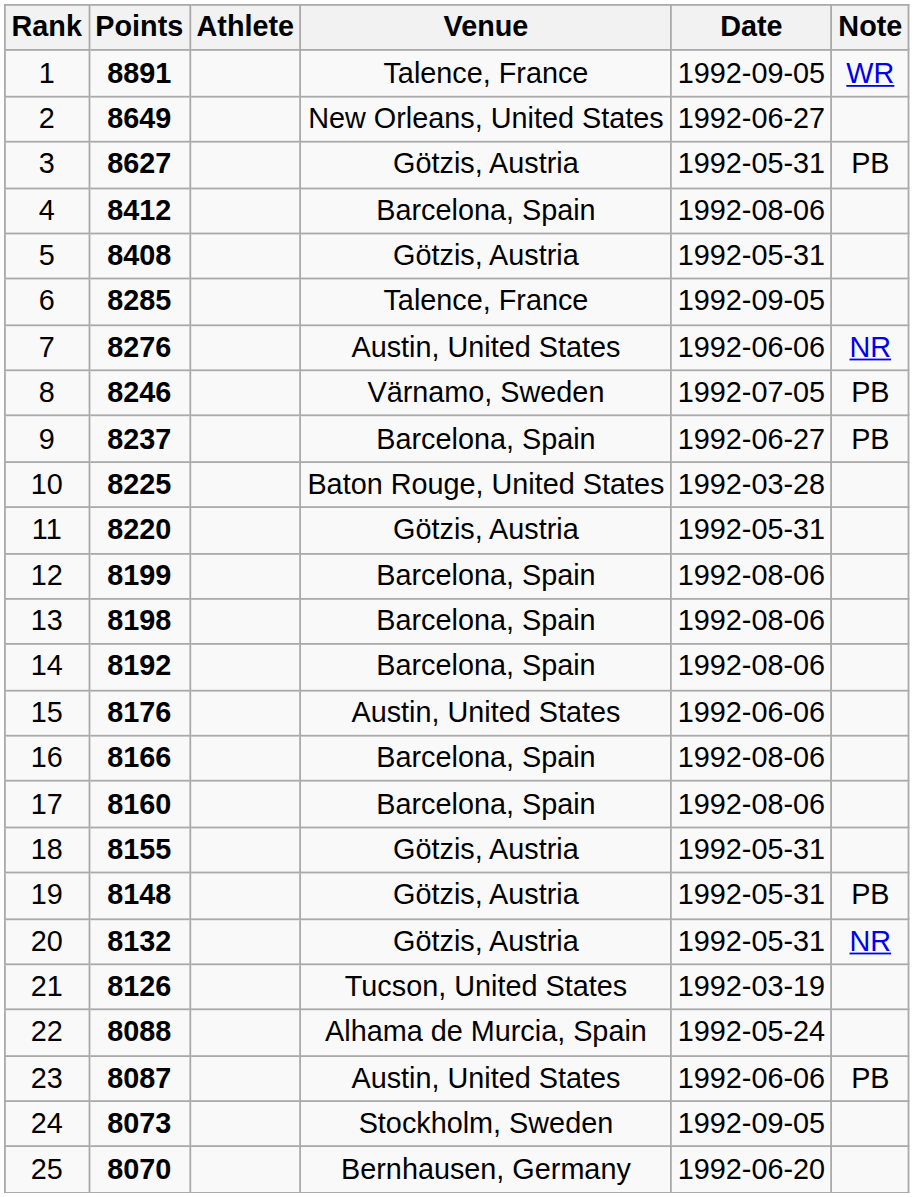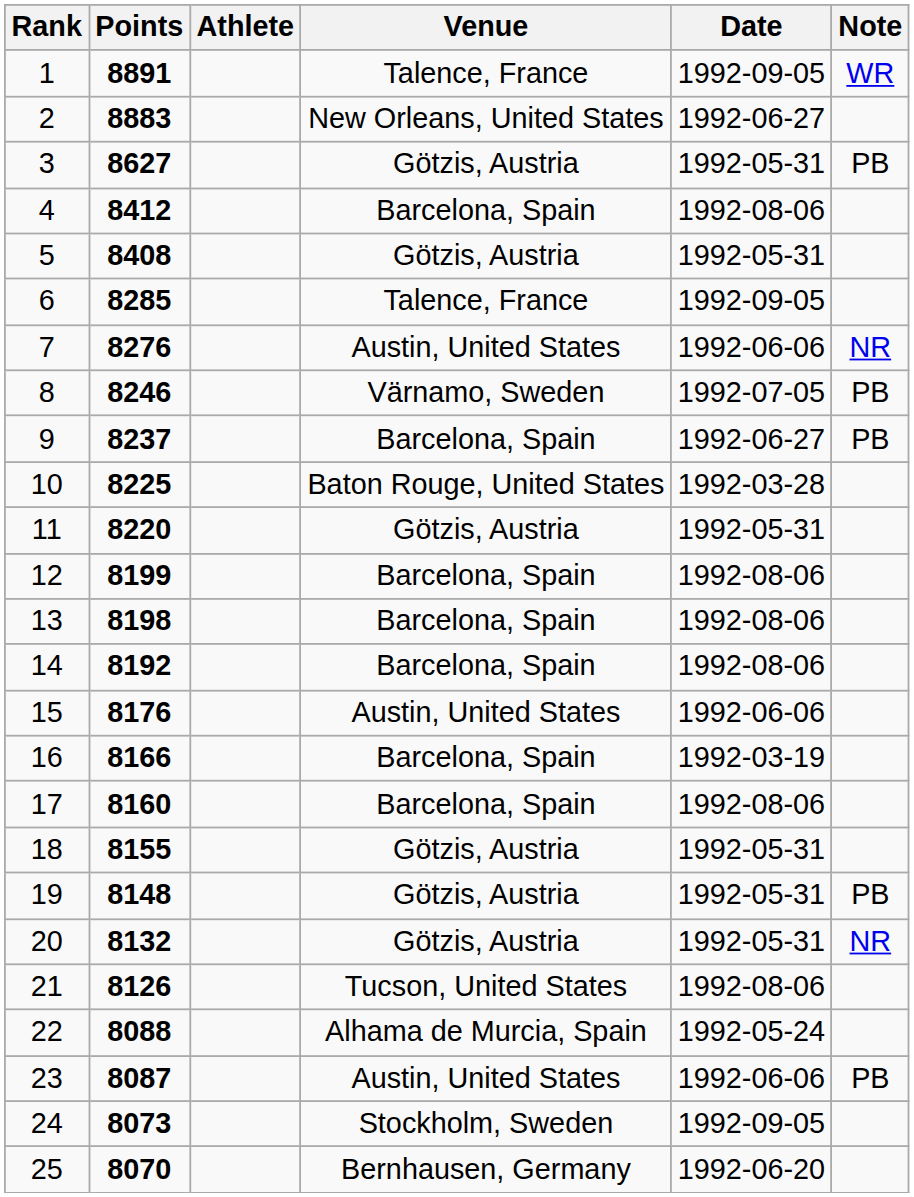2 | Points: 8649 -> 8883
16 | Date: 1992-08-06 -> 1992-03-19
21 | Date: 1992-03-19 -> 1992-08-06
